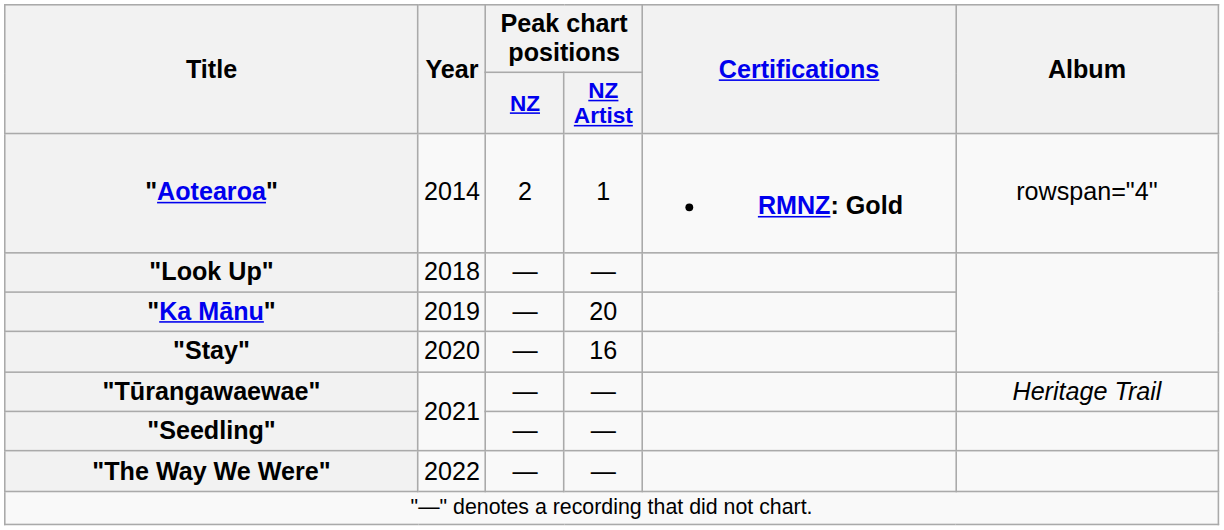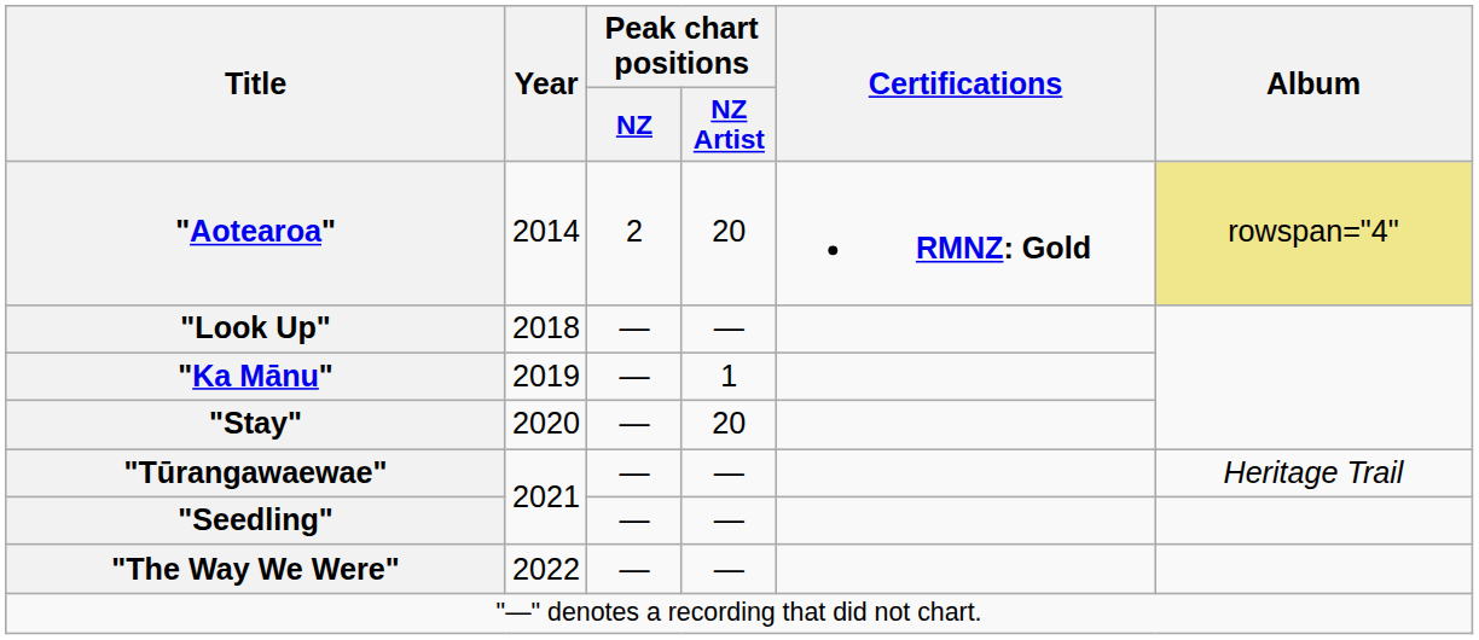"Aotearoa" | Peak chart positions / NZ Artist: 1 -> 20
"Aotearoa" | Album: no background -> khaki background
"Ka Mānu" | Peak chart positions / NZ Artist: 20 -> 1
"Stay" | Peak chart positions / NZ Artist: 16 -> 20
